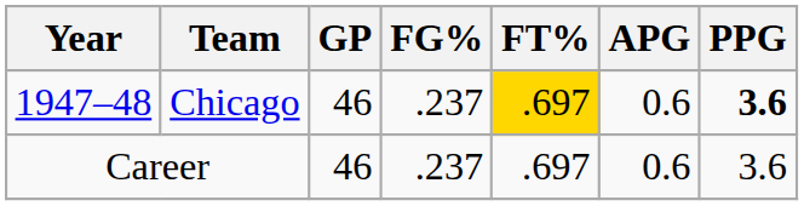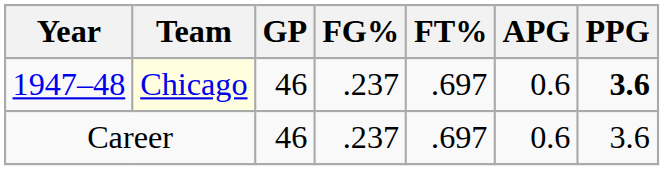1947–48 | Team: no background -> lightyellow background
1947–48 | FT%: gold background -> no background
